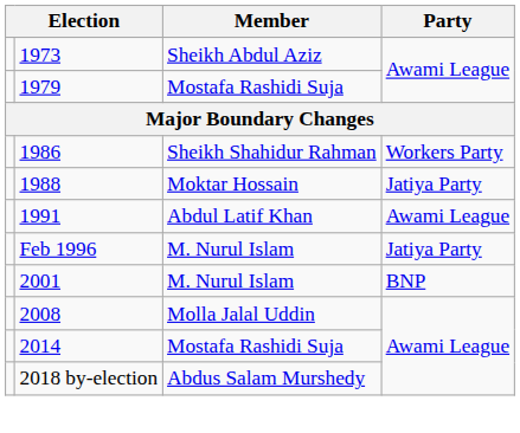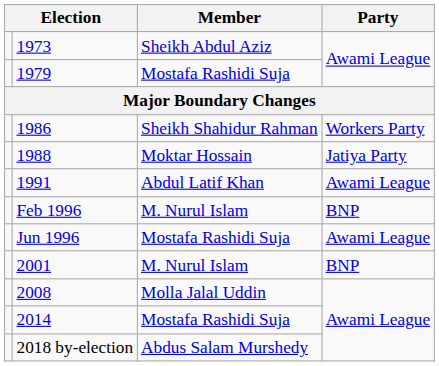Feb 1996 | Party: Jatiya Party -> BNP
+ row: Jun 1996 | Mostafa Rashidi Suja | Awami League
